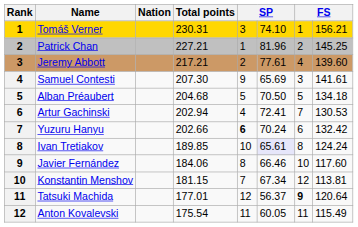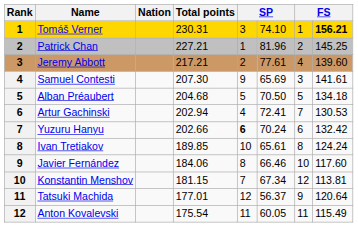Tomáš Verner | column 8: normal -> bold
Ivan Tretiakov | column 6: lavender background -> no background
Tatsuki Machida | column 7: bold -> normal
